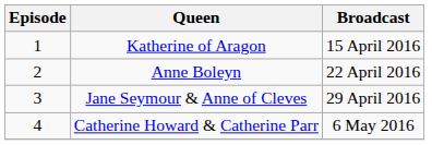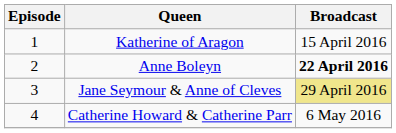Anne Boleyn | Broadcast: normal -> bold
Jane Seymour & Anne of Cleves | Broadcast: no background -> khaki background
